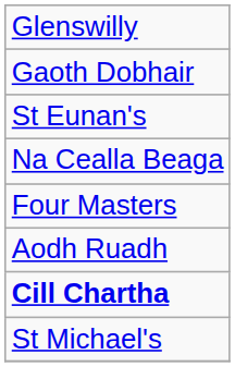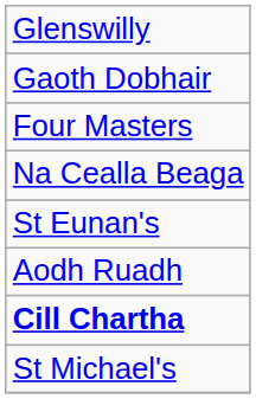row 3 | column 1: St Eunan's -> Four Masters
row 5 | column 1: Four Masters -> St Eunan's
